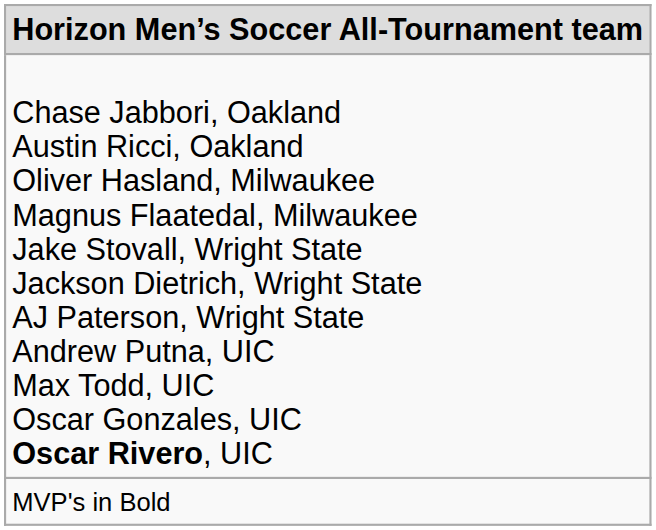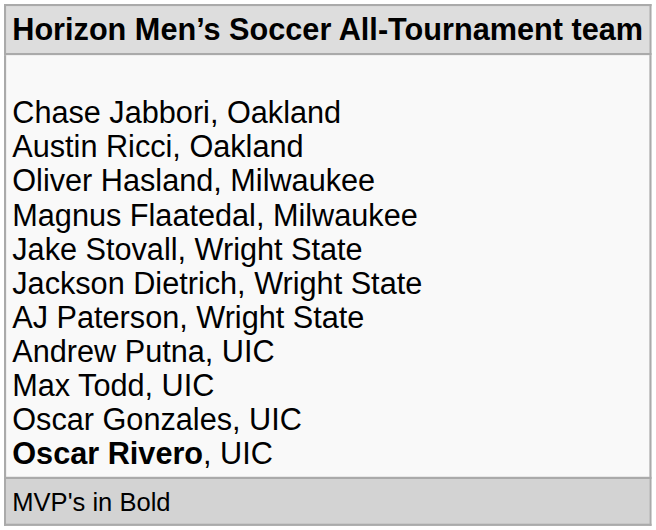MVP's in Bold | column 1: no background -> lightgrey background
